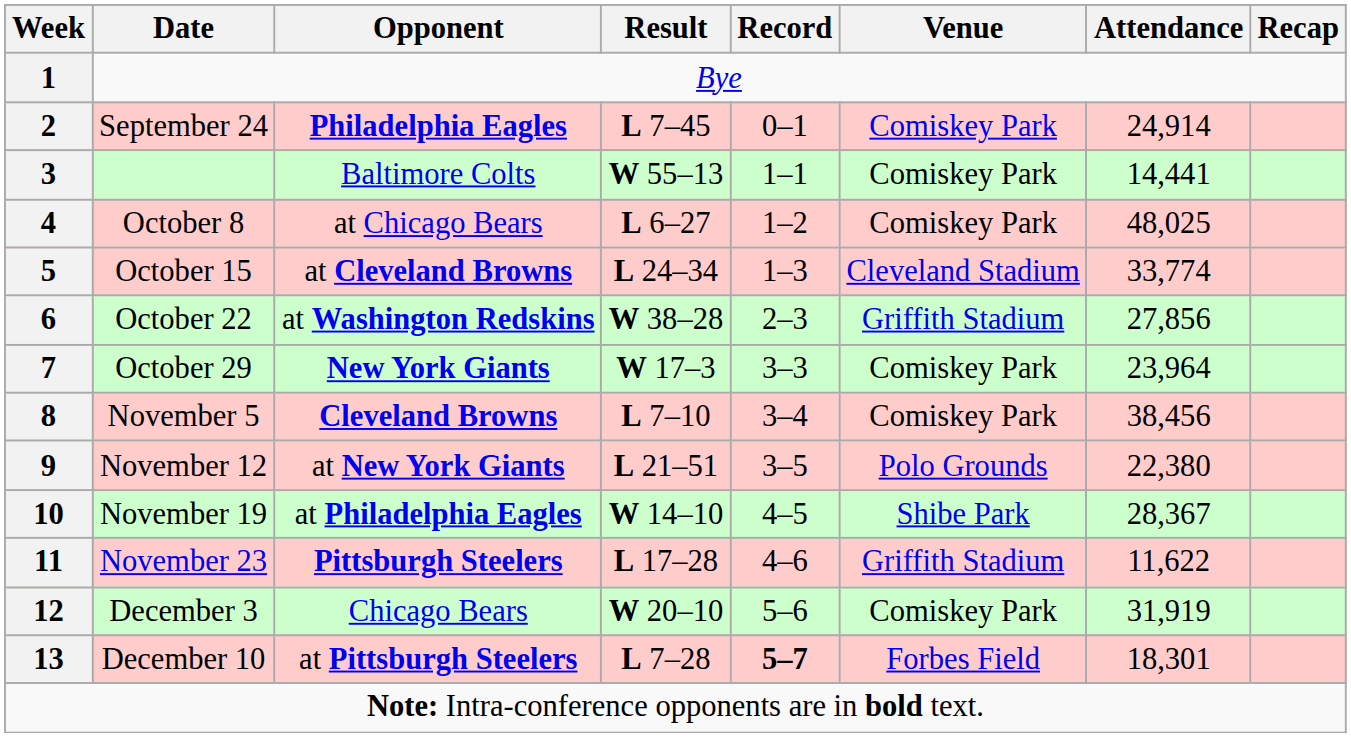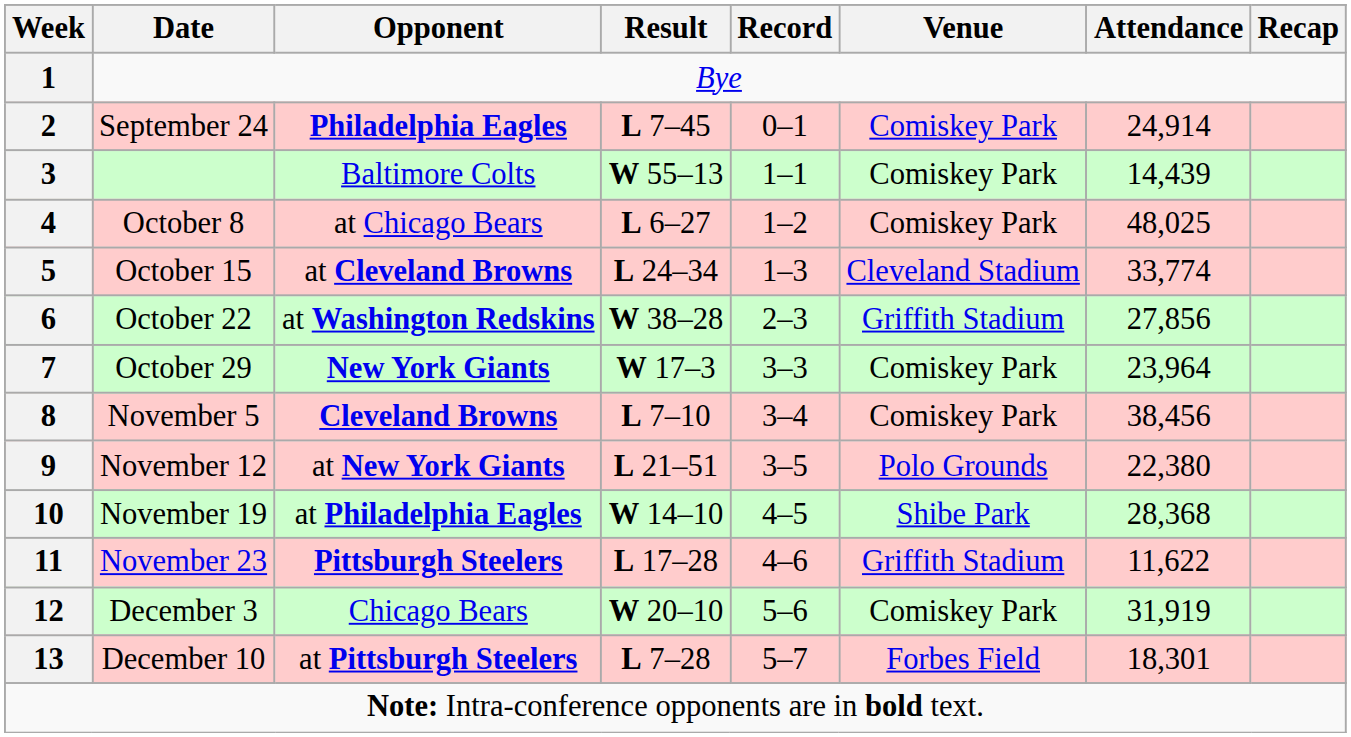3 | Attendance: 14,441 -> 14,439
10 | Attendance: 28,367 -> 28,368
13 | Record: bold -> normal
